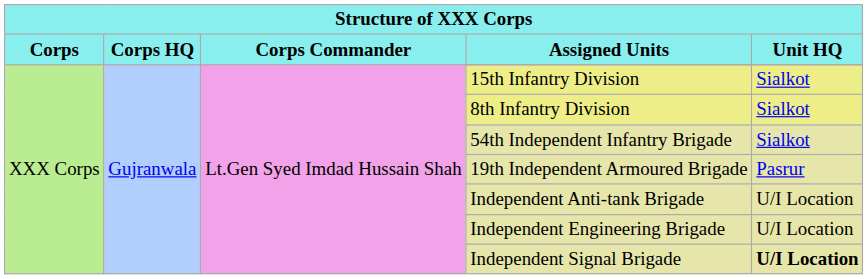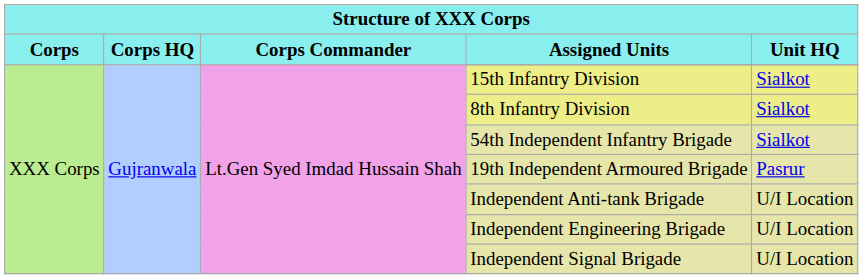Independent Signal Brigade | Unit HQ: bold -> normal
